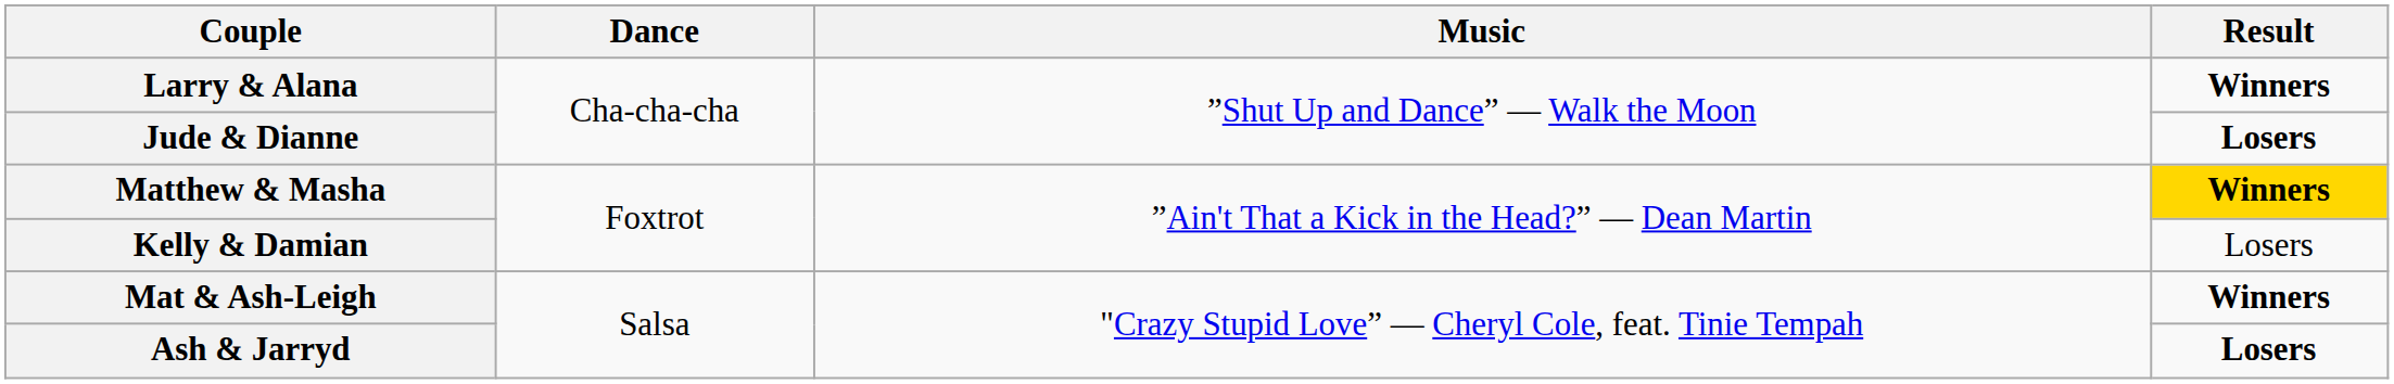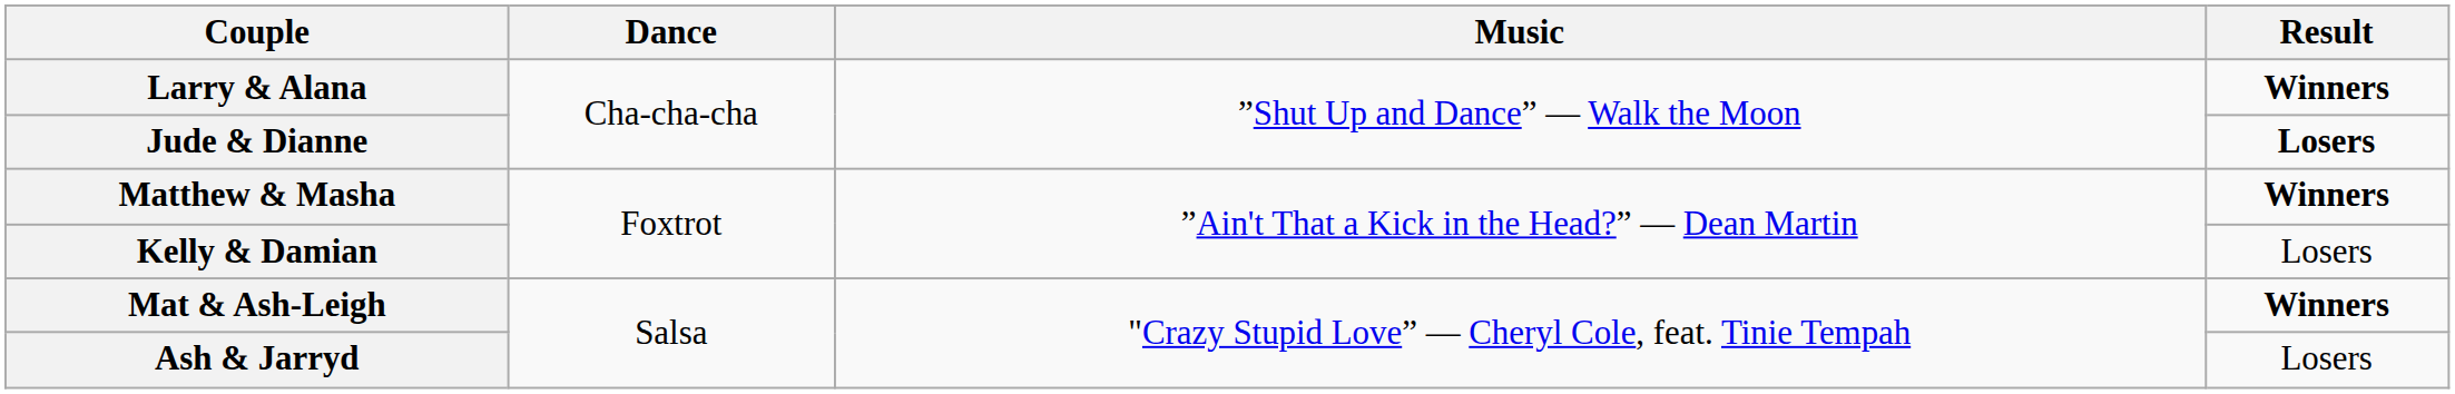Matthew & Masha | Result: gold background -> no background
Ash & Jarryd | Result: bold -> normal
